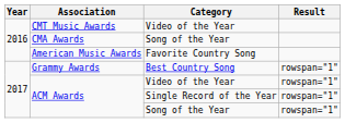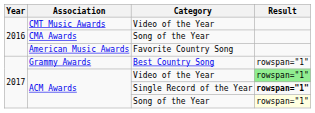ACM Awards / Video of the Year | Result: no background -> lightgreen background
ACM Awards / Single Record of the Year | Result: normal -> bold
ACM Awards / Song of the Year | Result: no background -> lightyellow background
